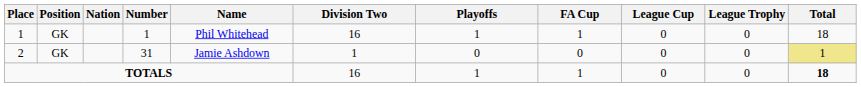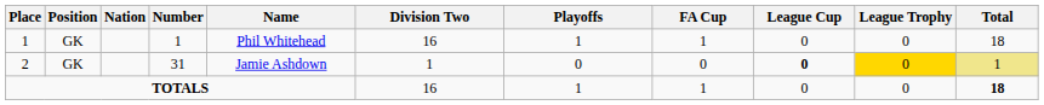2 | League Cup: normal -> bold
2 | League Trophy: no background -> gold background
